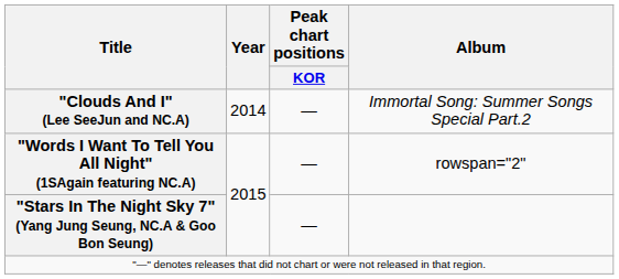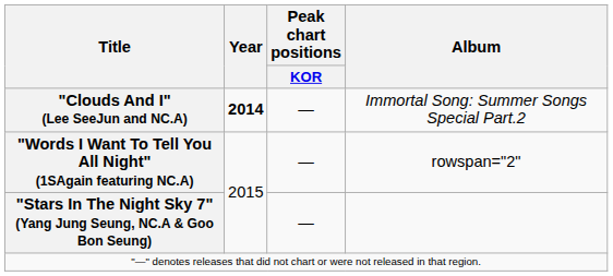"Clouds And I" (Lee SeeJun and NC.A) | Year: normal -> bold
